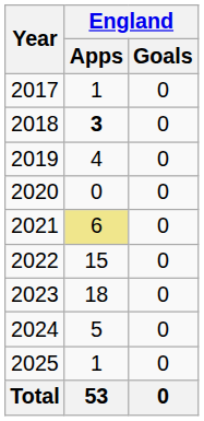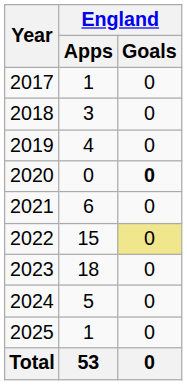2018 | England / Apps: bold -> normal
2020 | England / Goals: normal -> bold
2021 | England / Apps: khaki background -> no background
2022 | England / Goals: no background -> khaki background
